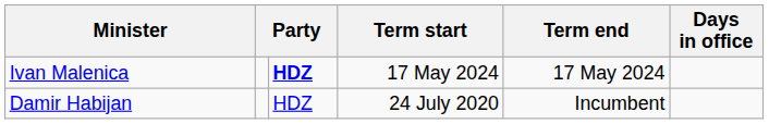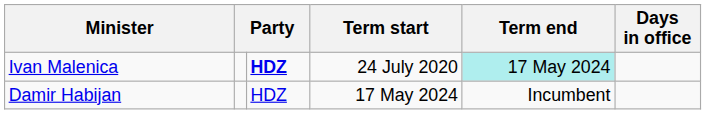Ivan Malenica | Term start: 17 May 2024 -> 24 July 2020
Ivan Malenica | Term end: no background -> paleturquoise background
Damir Habijan | Term start: 24 July 2020 -> 17 May 2024
